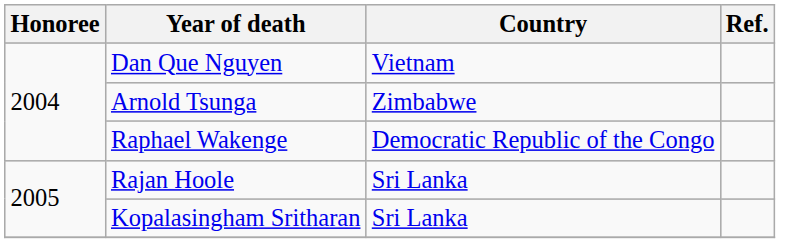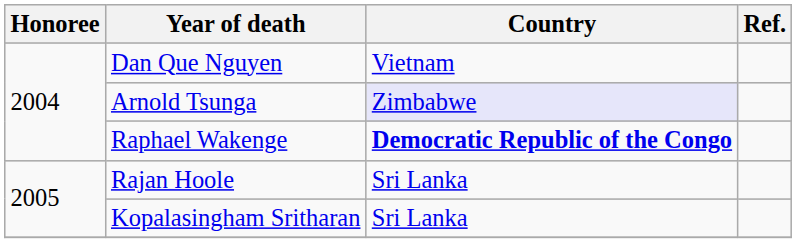Arnold Tsunga | Country: no background -> lavender background
Raphael Wakenge | Country: normal -> bold
